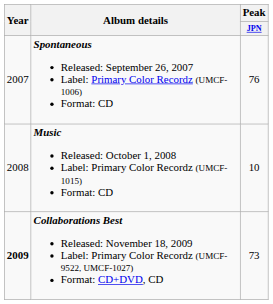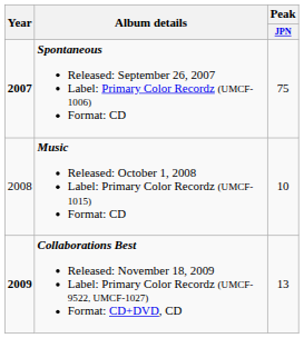row 3 | Year: normal -> bold
row 3 | Peak / JPN: 76 -> 75
row 5 | Peak / JPN: 73 -> 13
